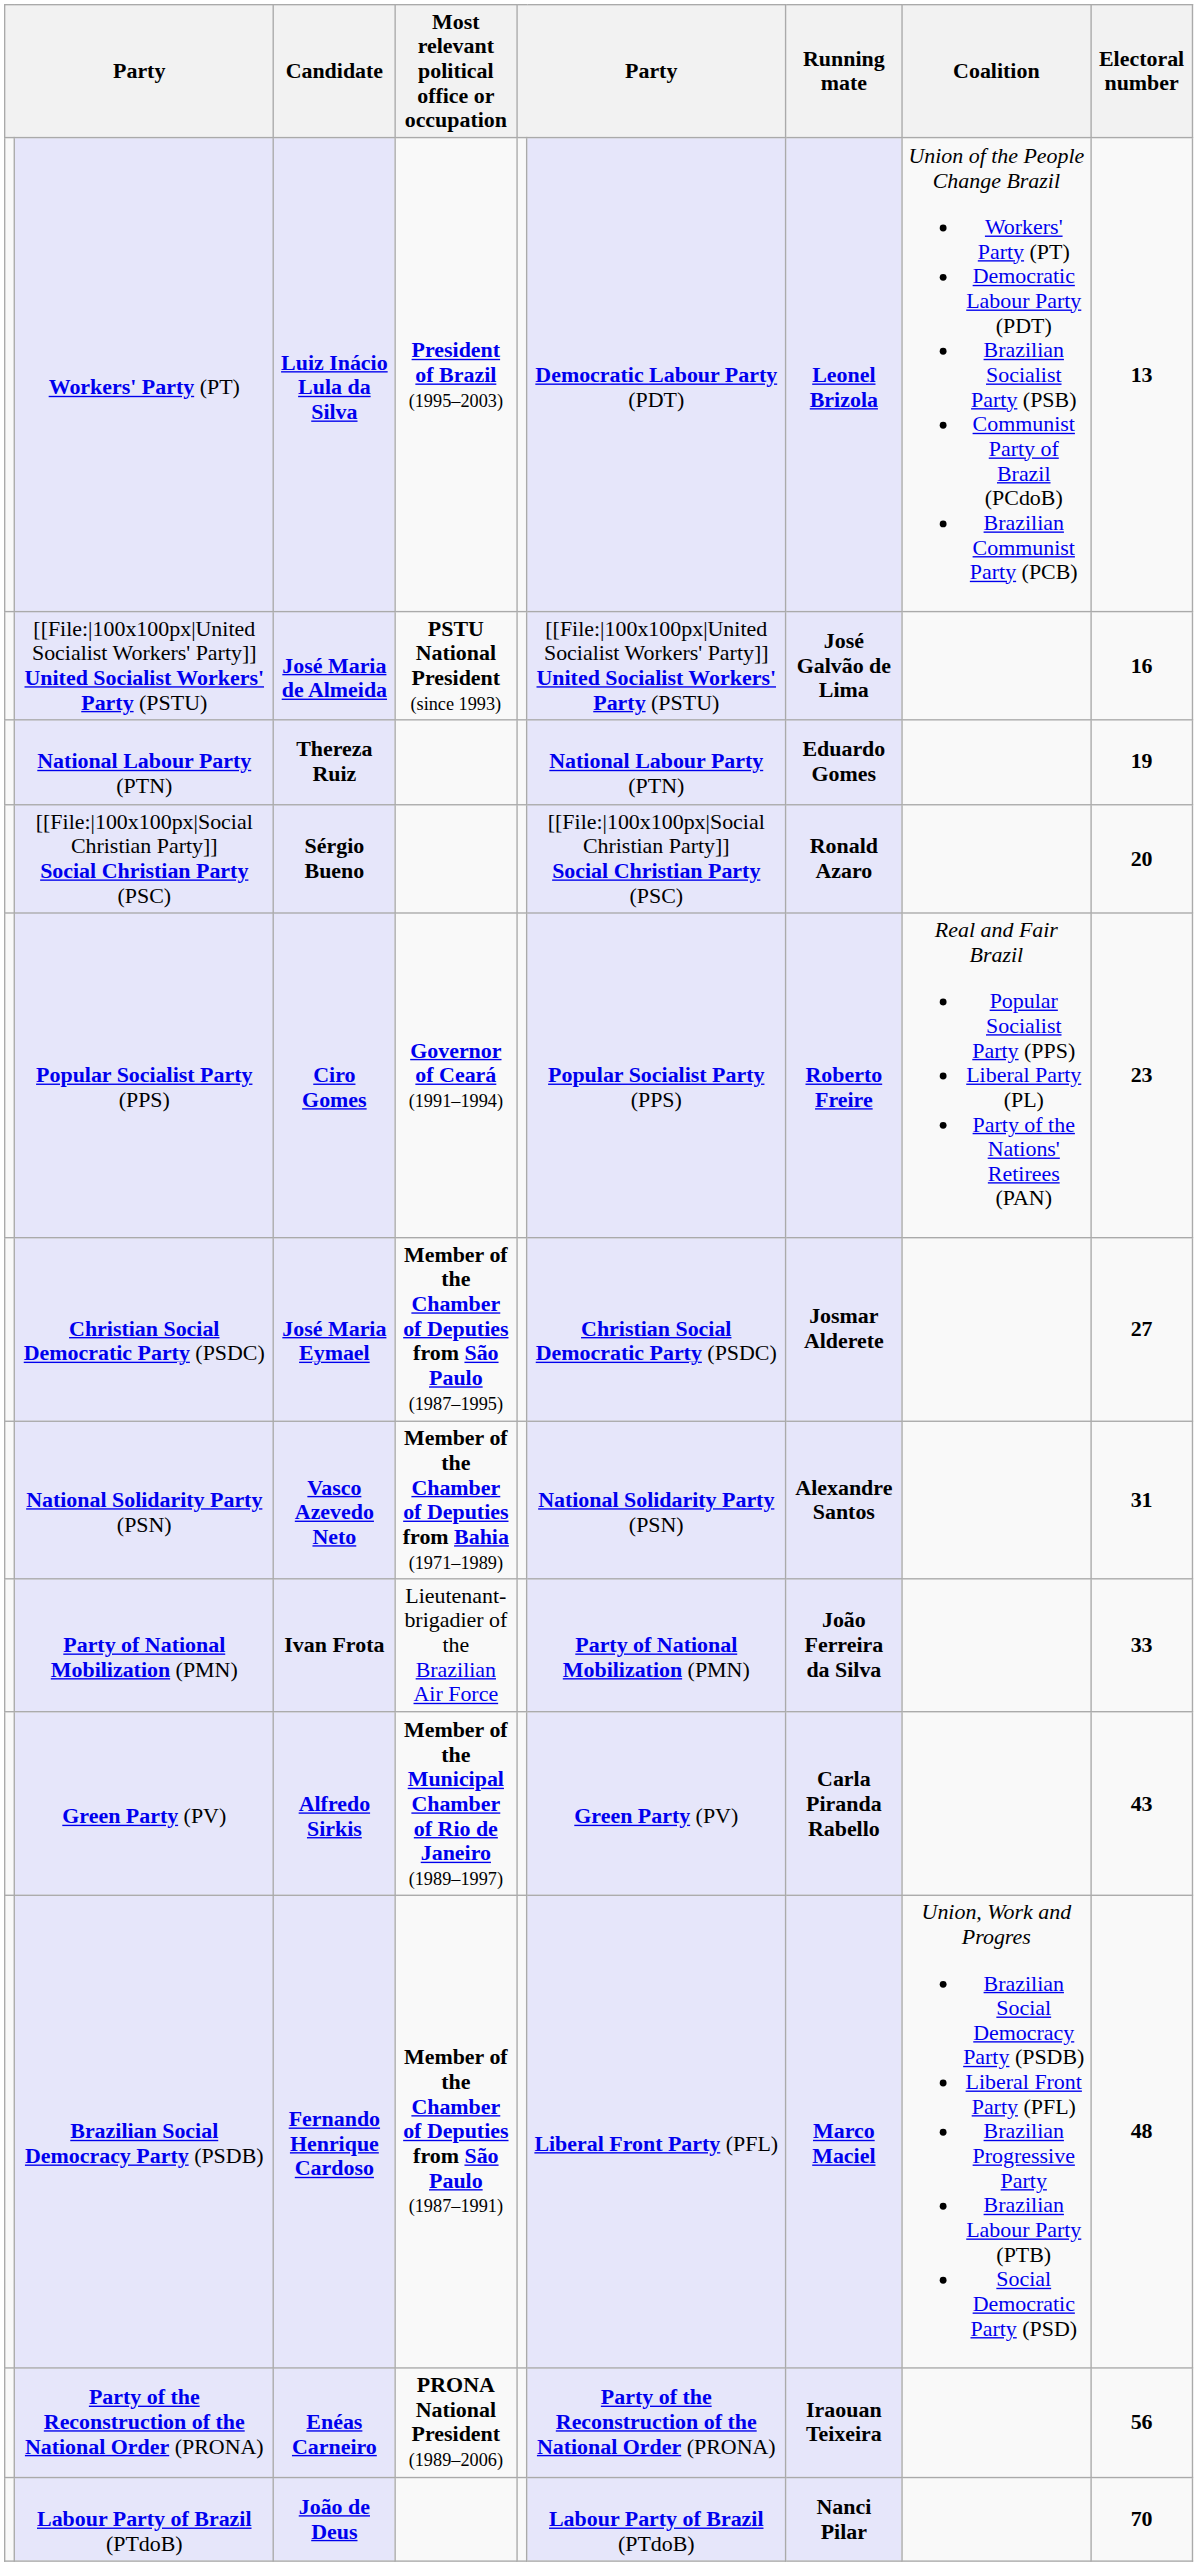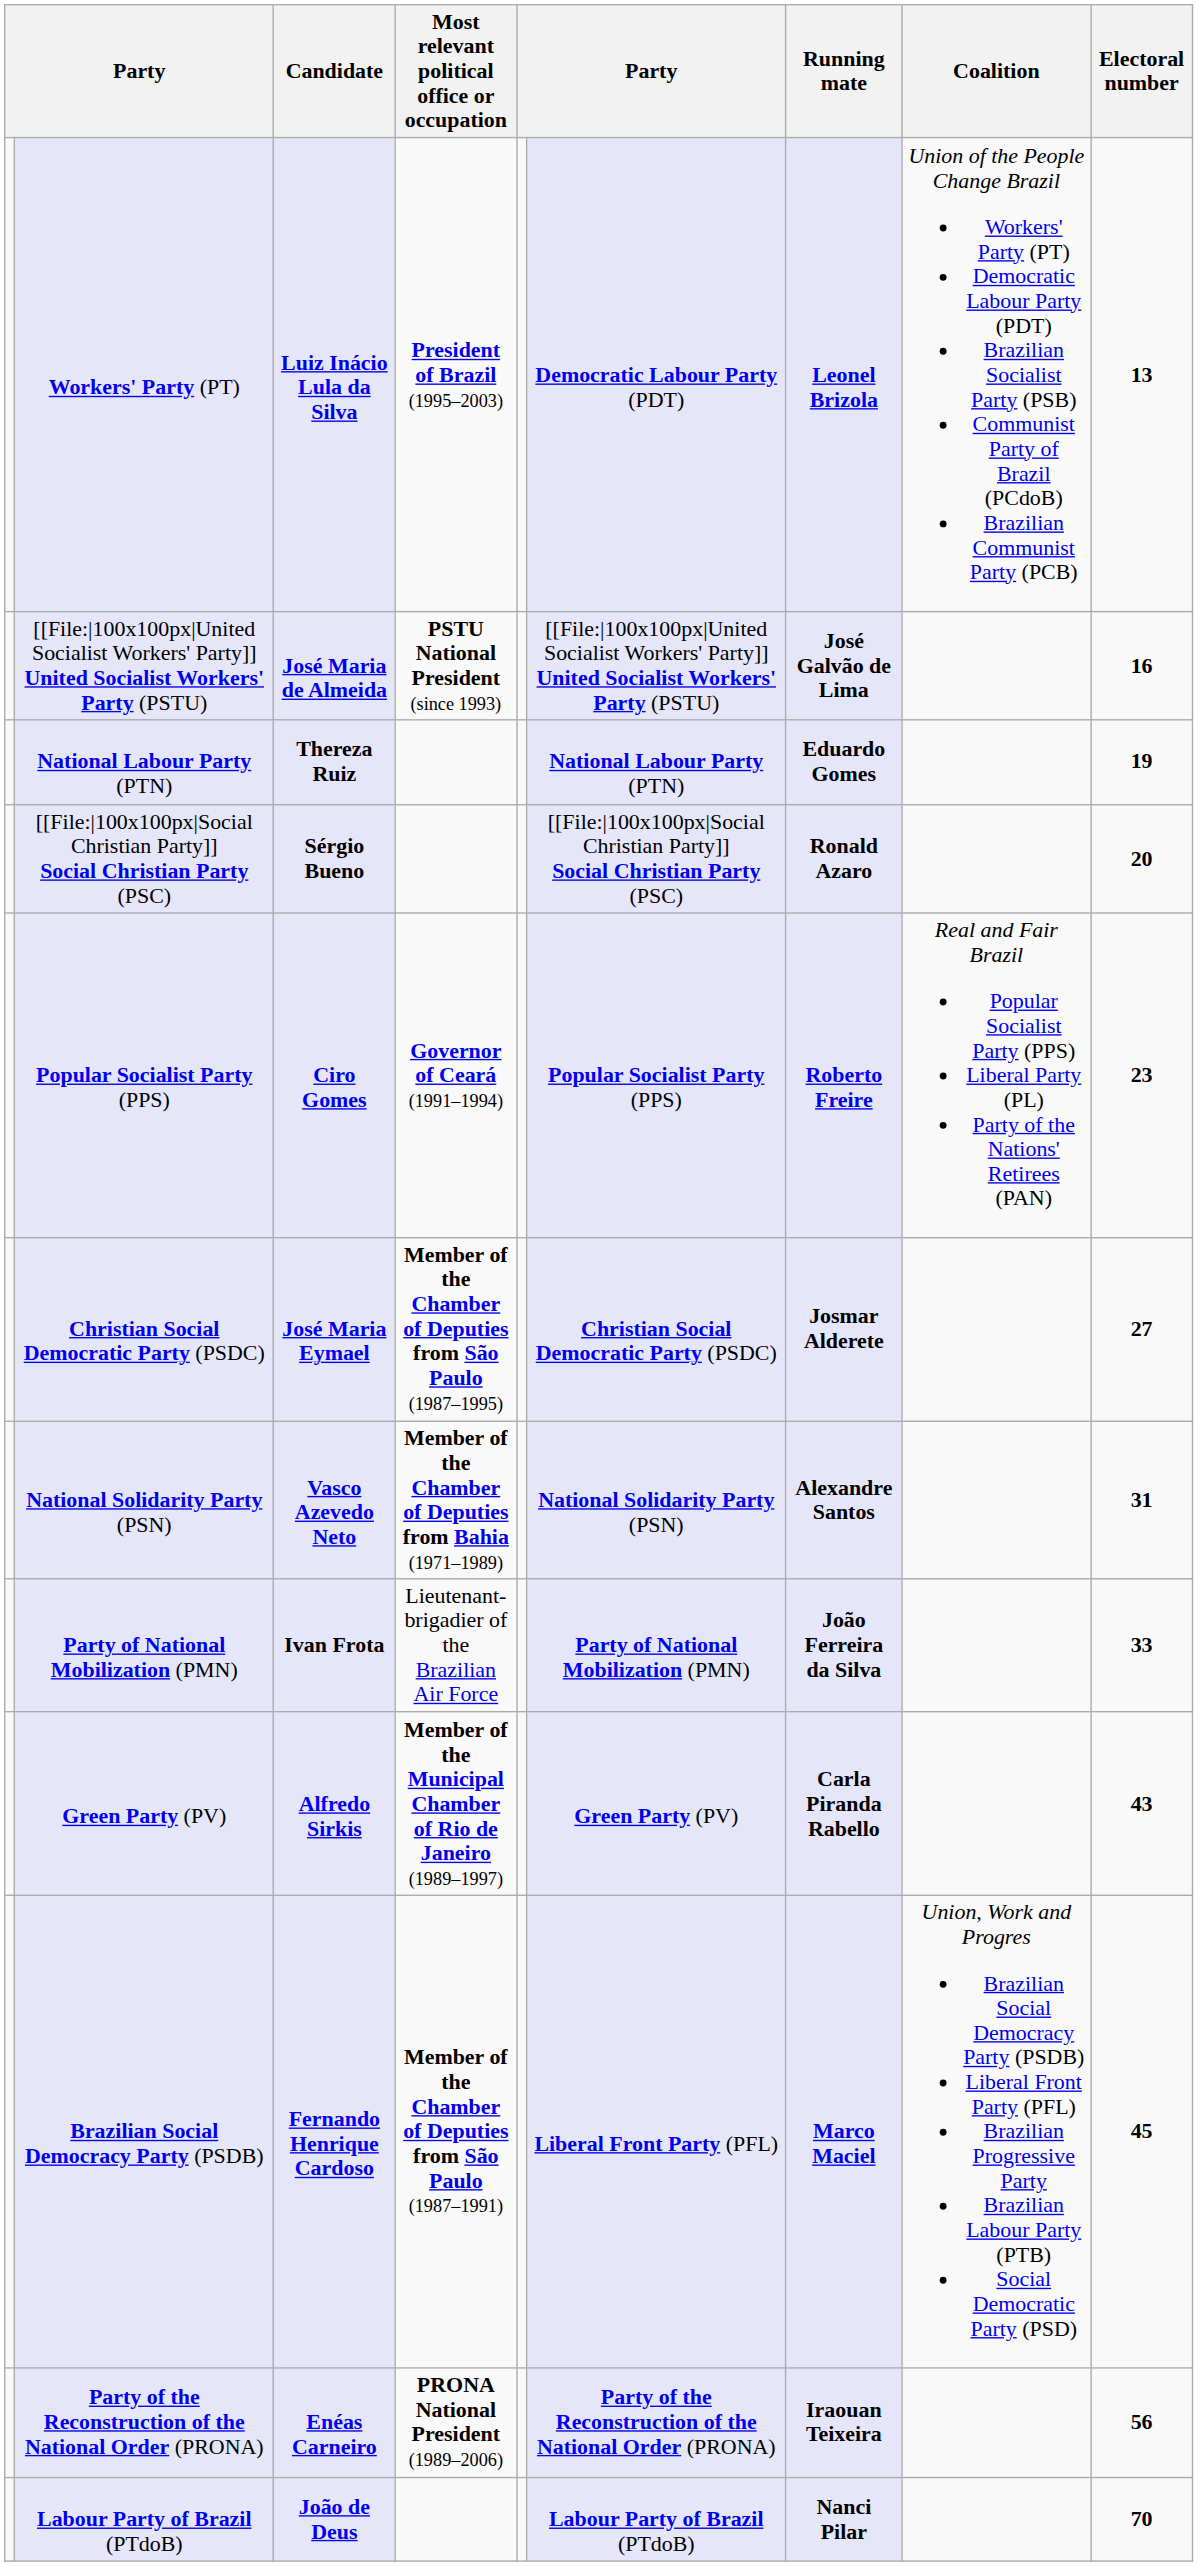Brazilian Social Democracy Party (PSDB) | Electoral number: 48 -> 45
